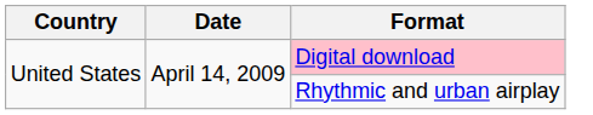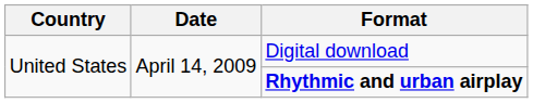Digital download | Format: pink background -> no background
Rhythmic and urban airplay | Format: normal -> bold
